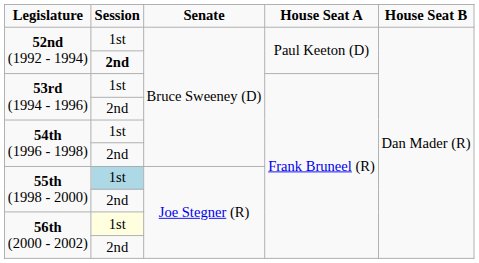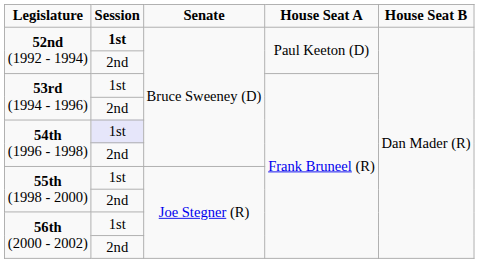52nd (1992 - 1994) / 1st | Session: normal -> bold
52nd (1992 - 1994) / 2nd | Session: bold -> normal
54th (1996 - 1998) / 1st | Session: no background -> lavender background
55th (1998 - 2000) / 1st | Session: lightblue background -> no background
56th (2000 - 2002) / 1st | Session: lightyellow background -> no background
